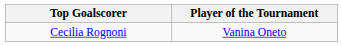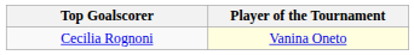Cecilia Rognoni | Player of the Tournament: no background -> lightyellow background
